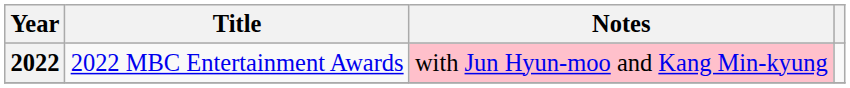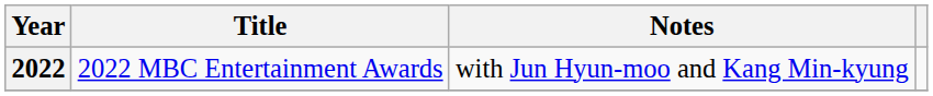2022 | Notes: pink background -> no background
